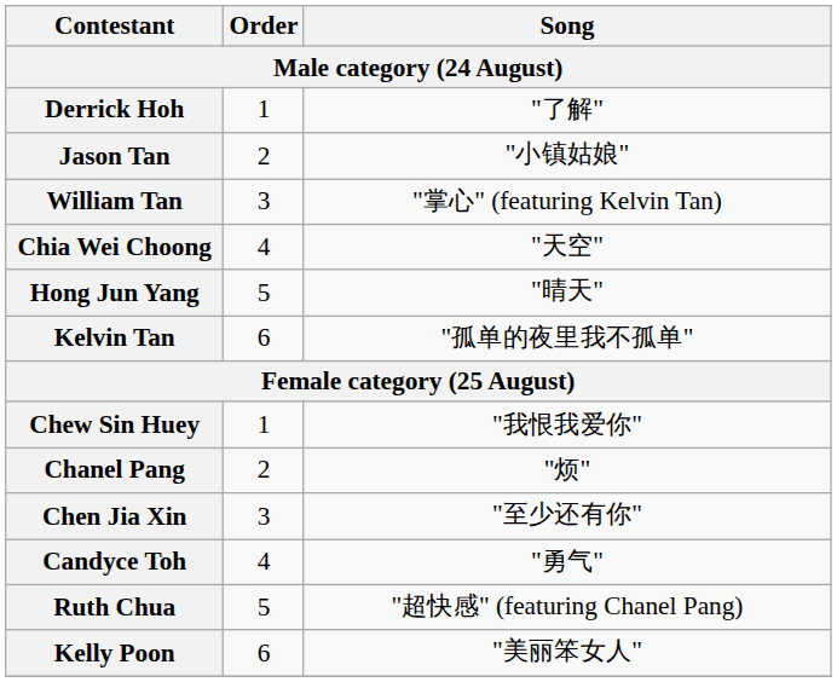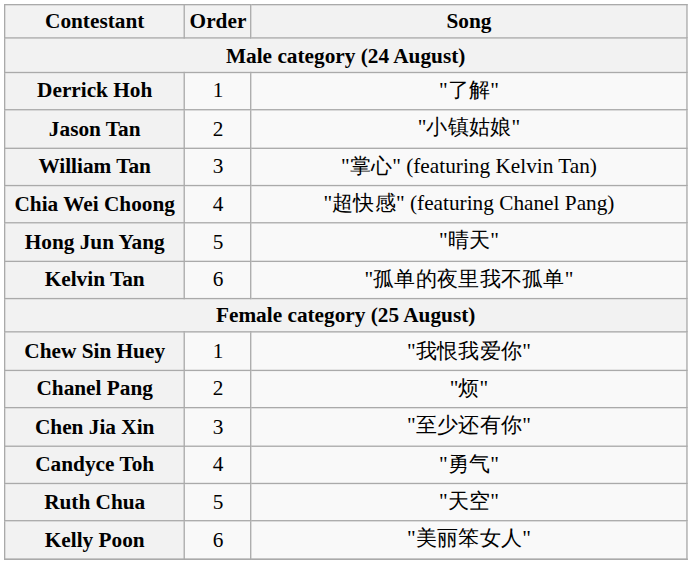Chia Wei Choong | Song: "天空" -> "超快感" (featuring Chanel Pang)
Ruth Chua | Song: "超快感" (featuring Chanel Pang) -> "天空"
